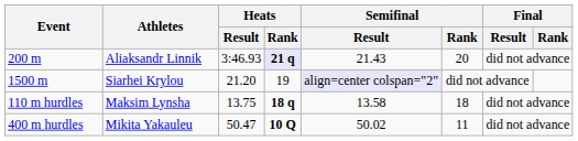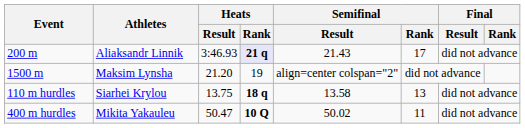200 m | Semifinal / Rank: 20 -> 17
1500 m | Athletes: Siarhei Krylou -> Maksim Lynsha
1500 m | Semifinal / Result: lavender background -> no background
110 m hurdles | Athletes: Maksim Lynsha -> Siarhei Krylou
110 m hurdles | Semifinal / Rank: 18 -> 13
